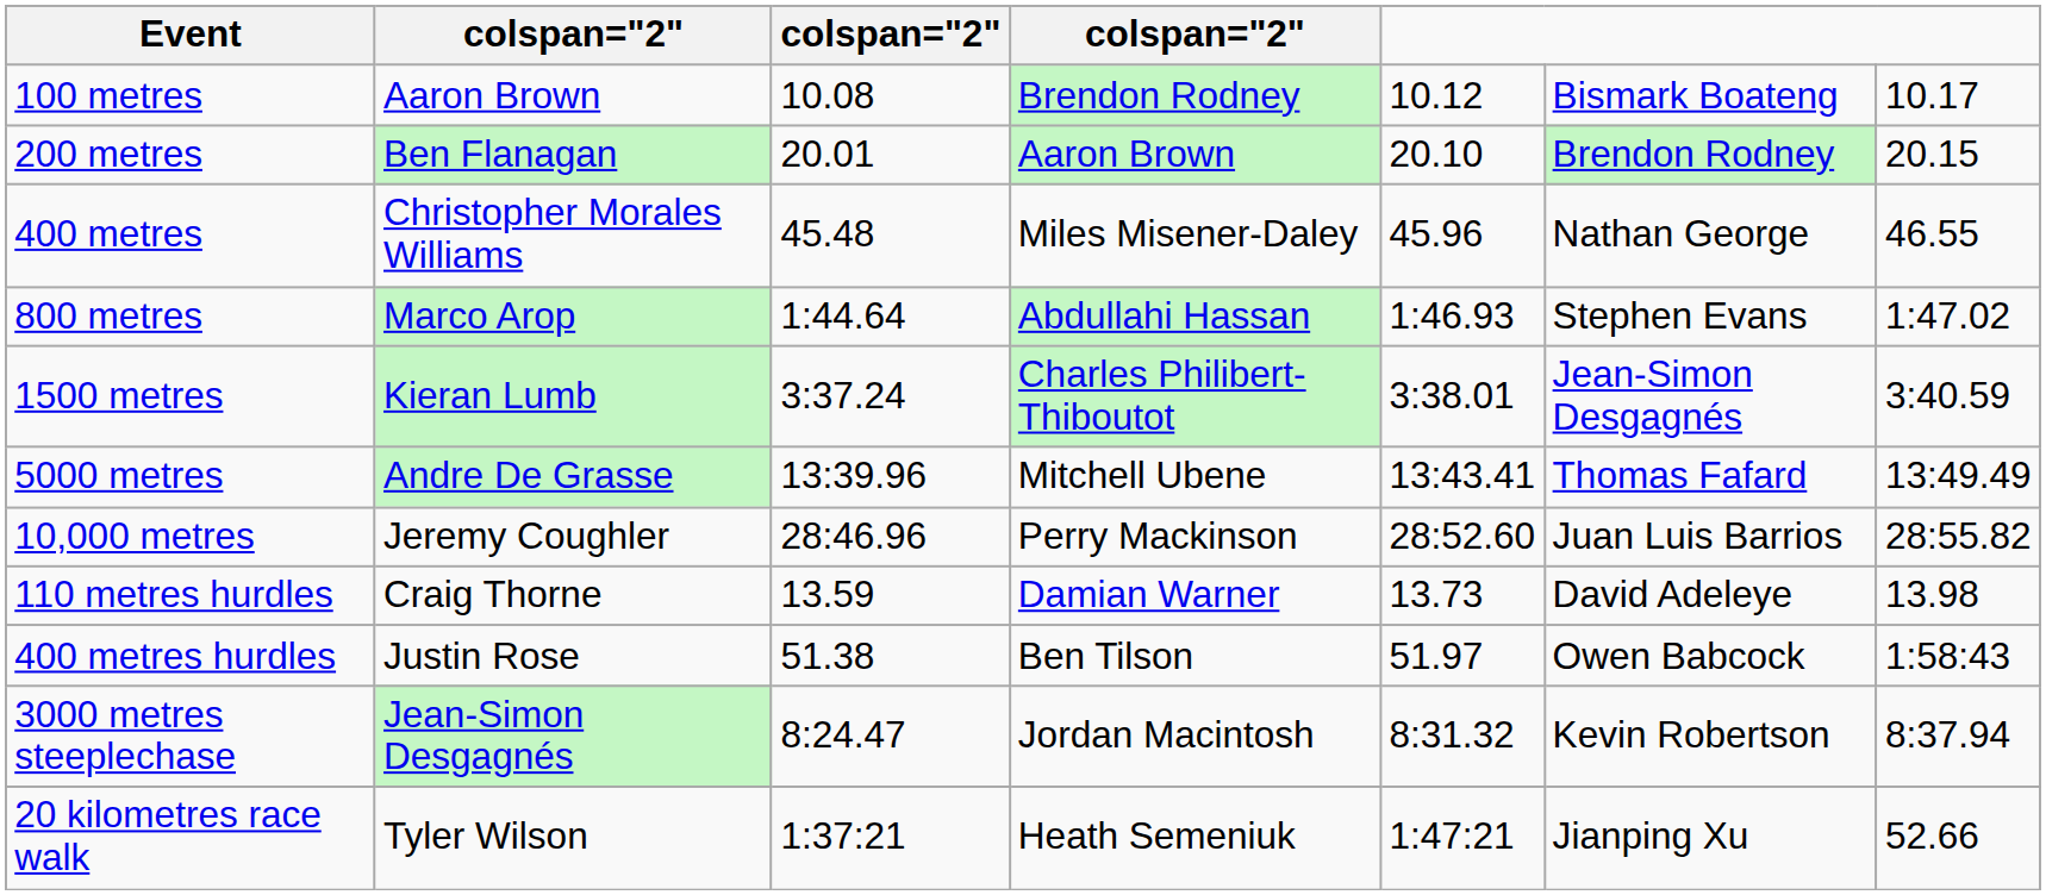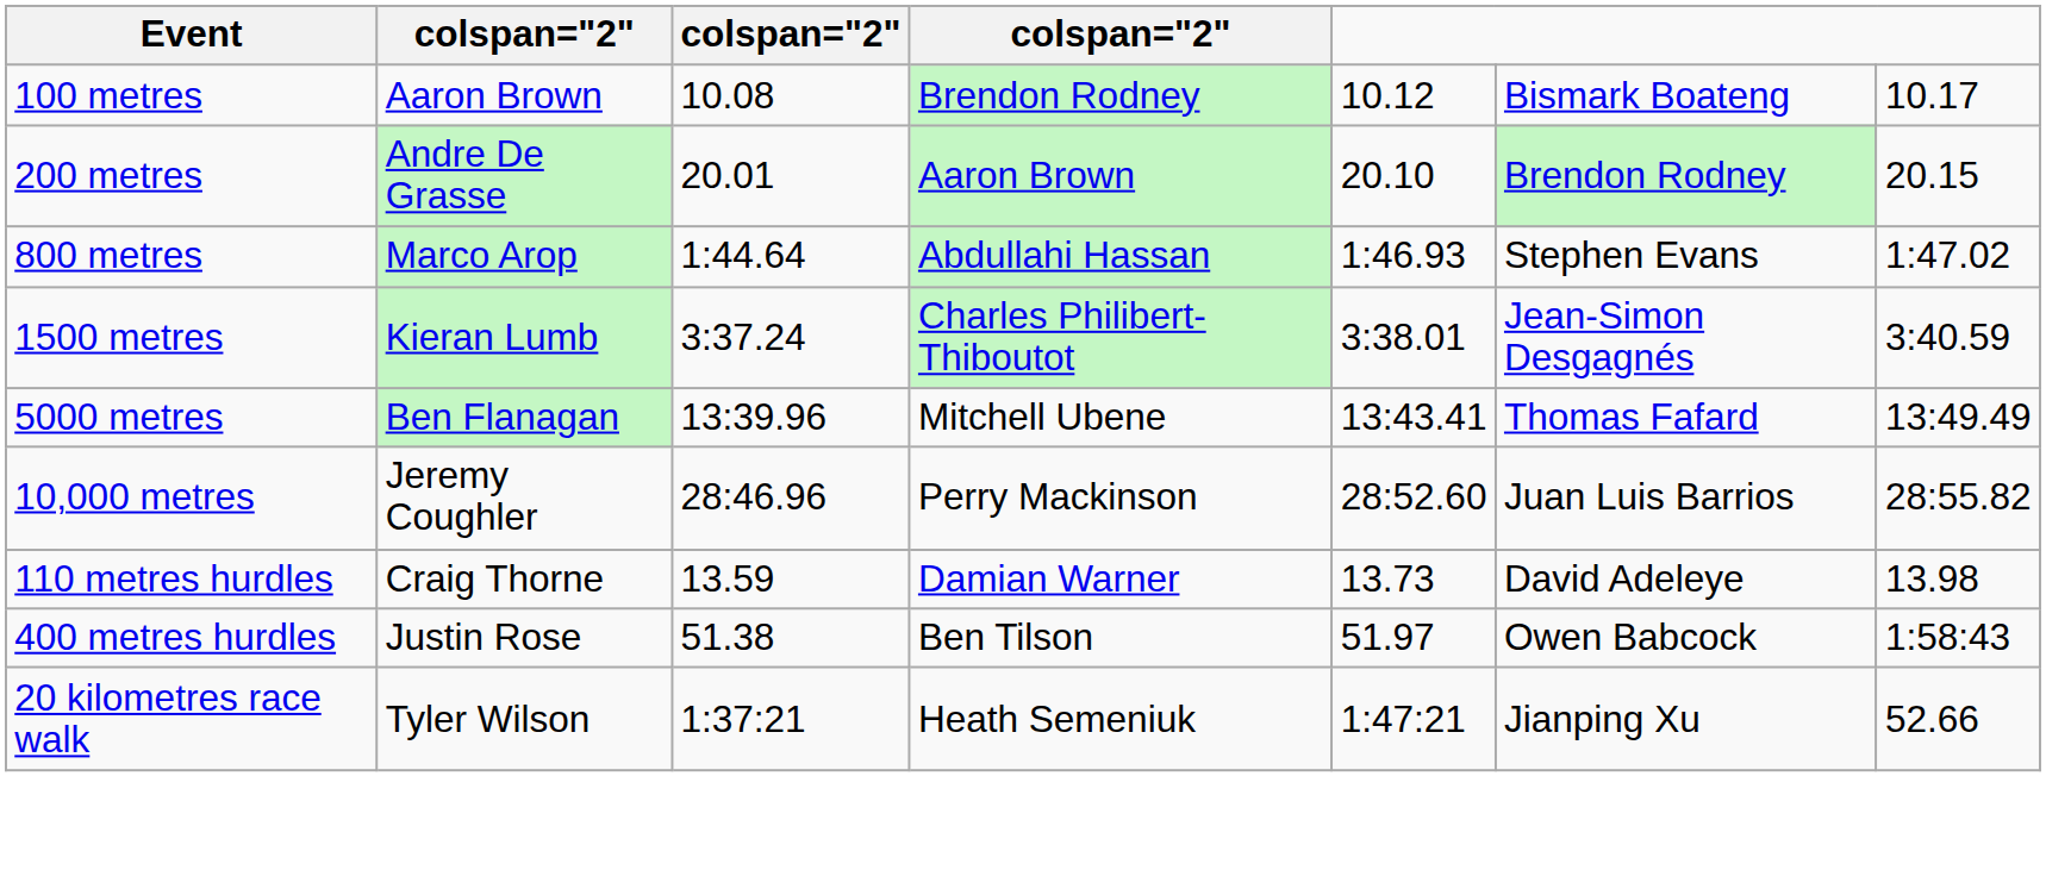200 metres | column 2: Ben Flanagan -> Andre De Grasse
- row: 400 metres | Christopher Morales Williams | 45.48 | Miles Misener-Daley | 45.96 | Nathan George | 46.55
5000 metres | column 2: Andre De Grasse -> Ben Flanagan
- row: 3000 metres steeplechase | Jean-Simon Desgagnés | 8:24.47 | Jordan Macintosh | 8:31.32 | Kevin Robertson | 8:37.94
